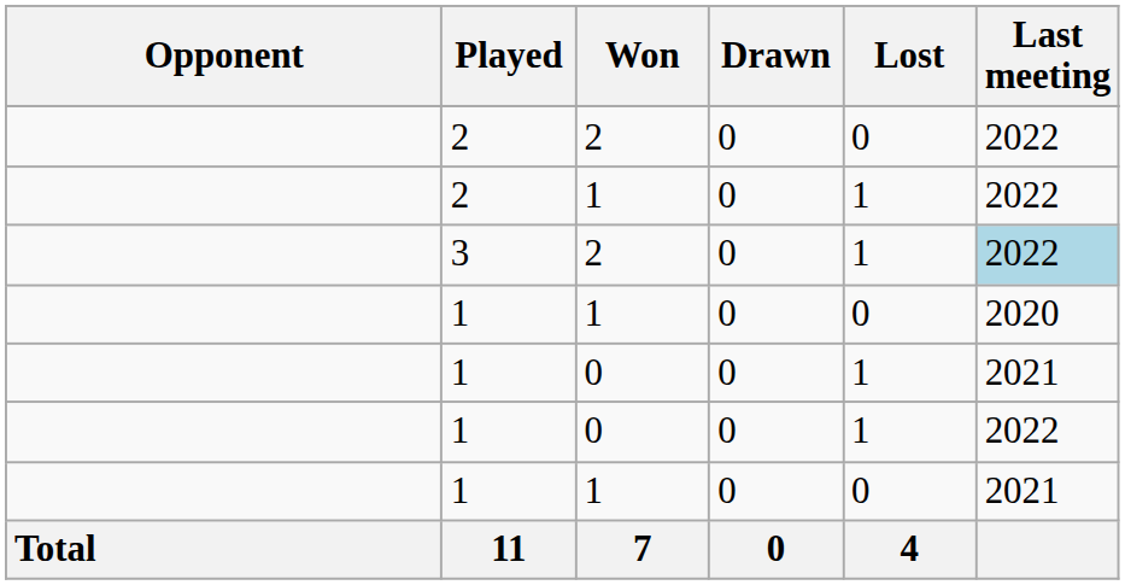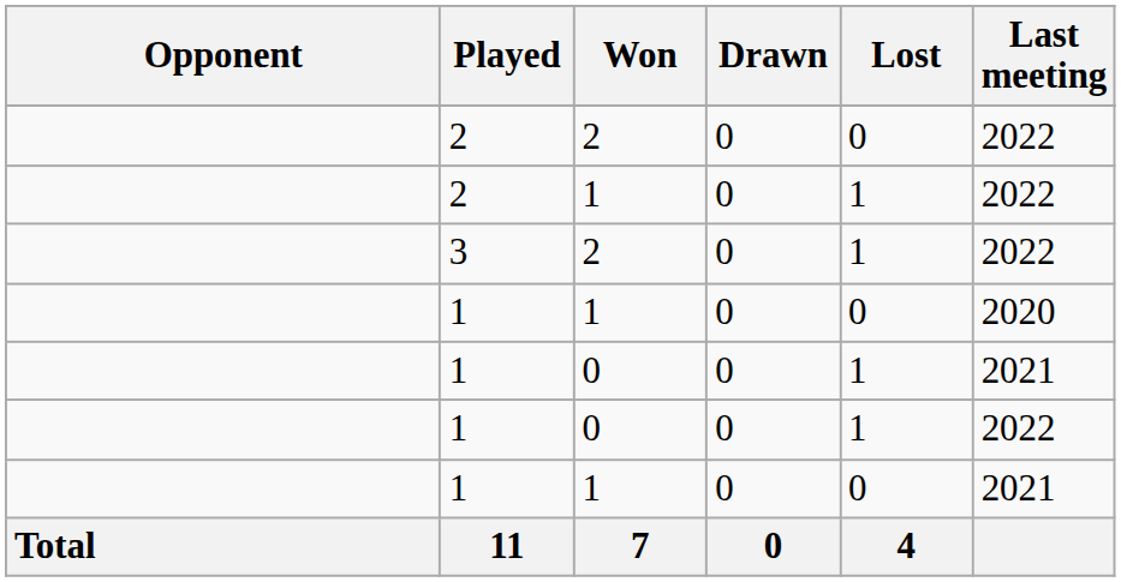3 | Last meeting: lightblue background -> no background
